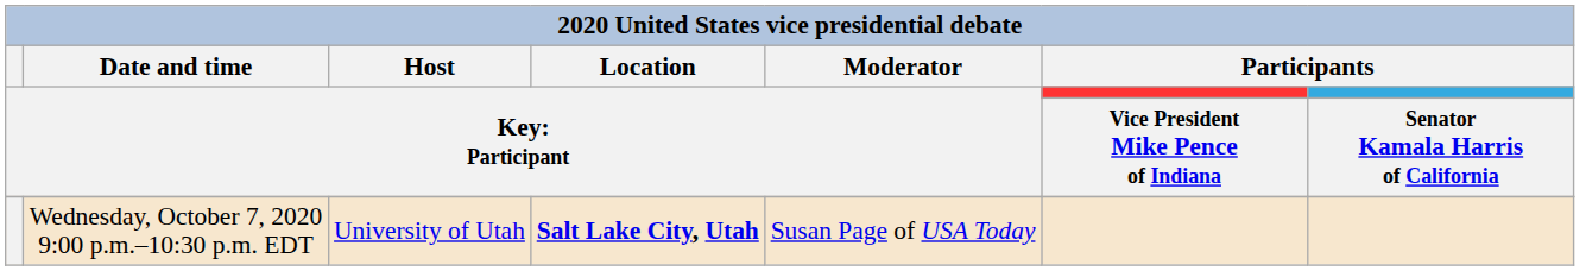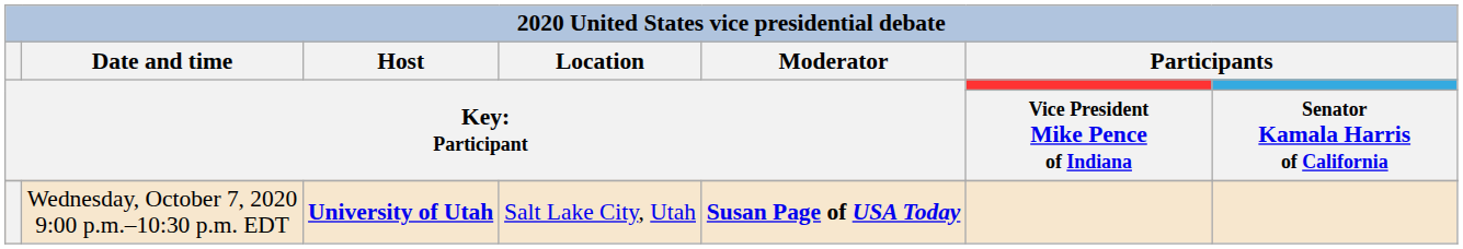Wednesday, October 7, 2020 9:00 p.m.–10:30 p.m. EDT | column 3: normal -> bold
Wednesday, October 7, 2020 9:00 p.m.–10:30 p.m. EDT | column 4: bold -> normal
Wednesday, October 7, 2020 9:00 p.m.–10:30 p.m. EDT | column 5: normal -> bold
